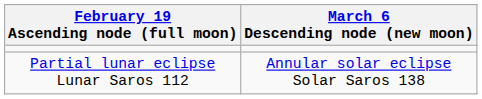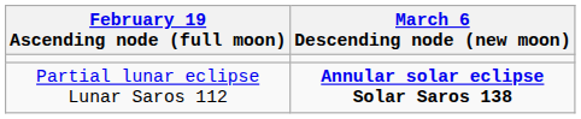Partial lunar eclipse Lunar Saros 112 | March 6 Descending node (new moon): normal -> bold
